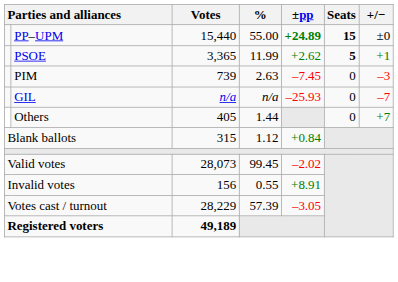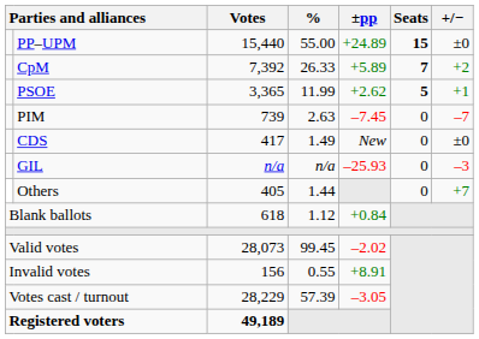PP–UPM | ±pp: bold -> normal
+ row: CpM | 7,392 | 26.33 | +5.89 | 7 | +2
PIM | +/−: –3 -> –7
+ row: CDS | 417 | 1.49 | New | 0 | ±0
GIL | +/−: –7 -> –3
Blank ballots | Votes: 315 -> 618
